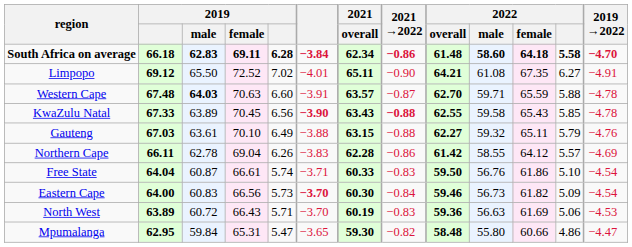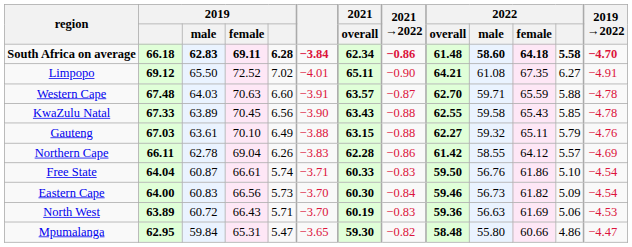Western Cape | 2019 / male: bold -> normal
KwaZulu Natal | column 6: bold -> normal
KwaZulu Natal | 2021 →2022: bold -> normal
Eastern Cape | column 6: bold -> normal
